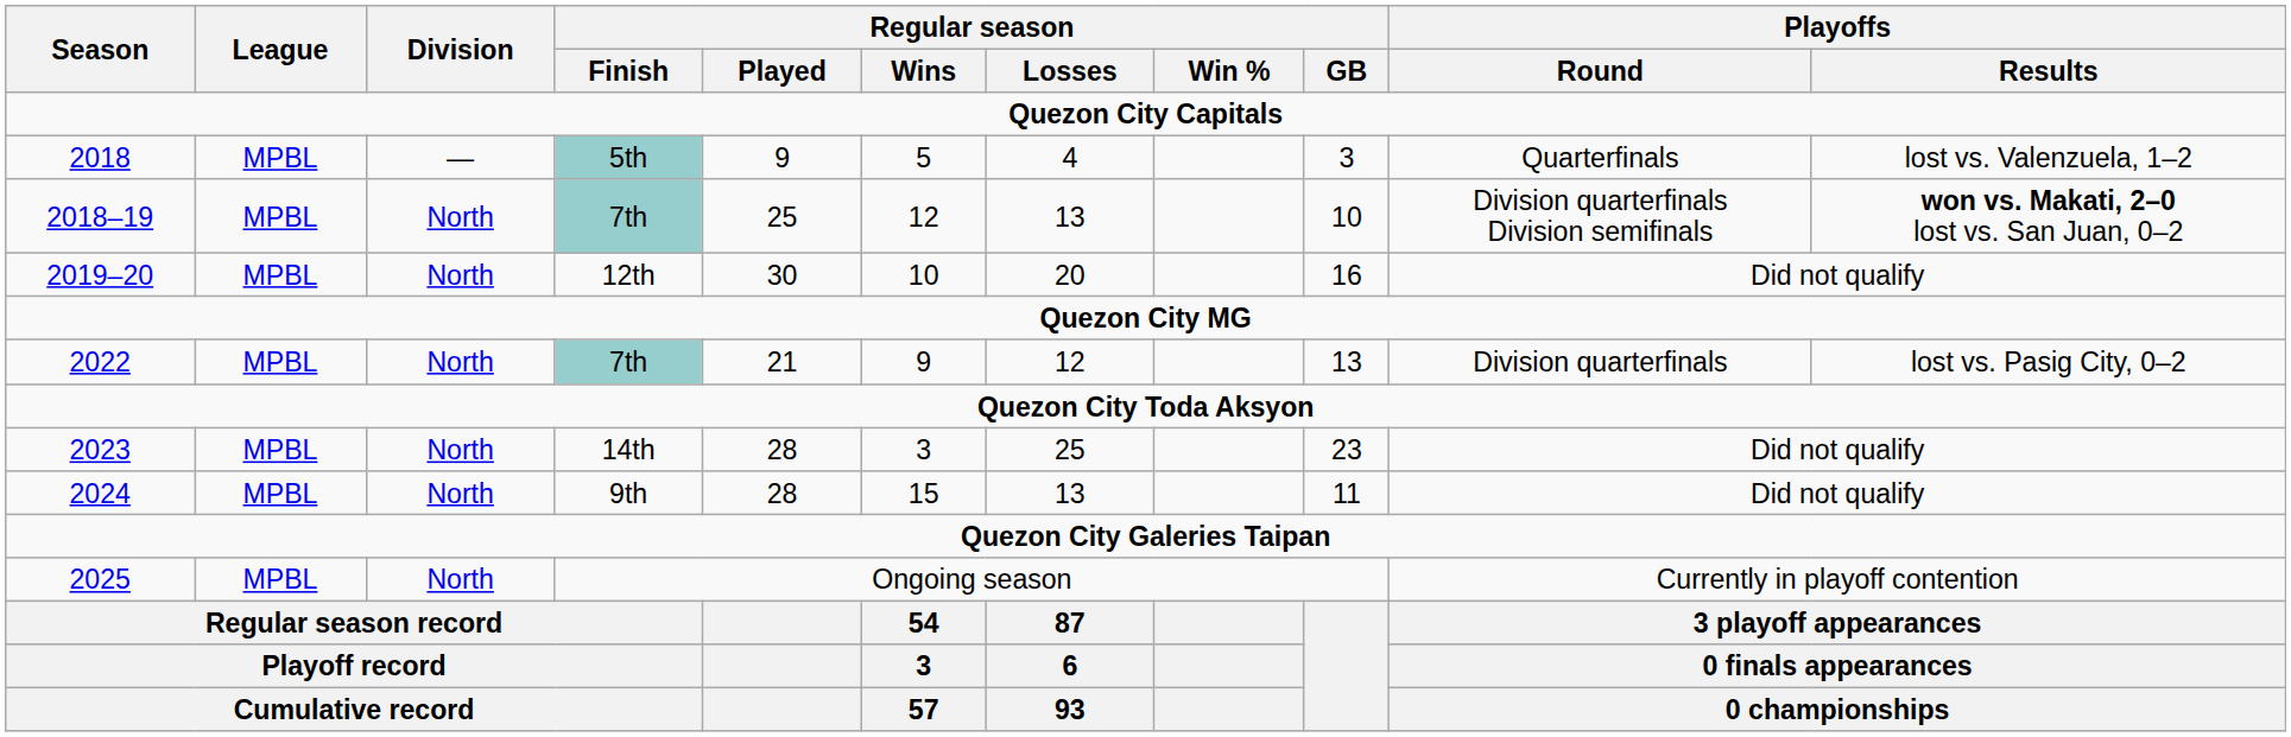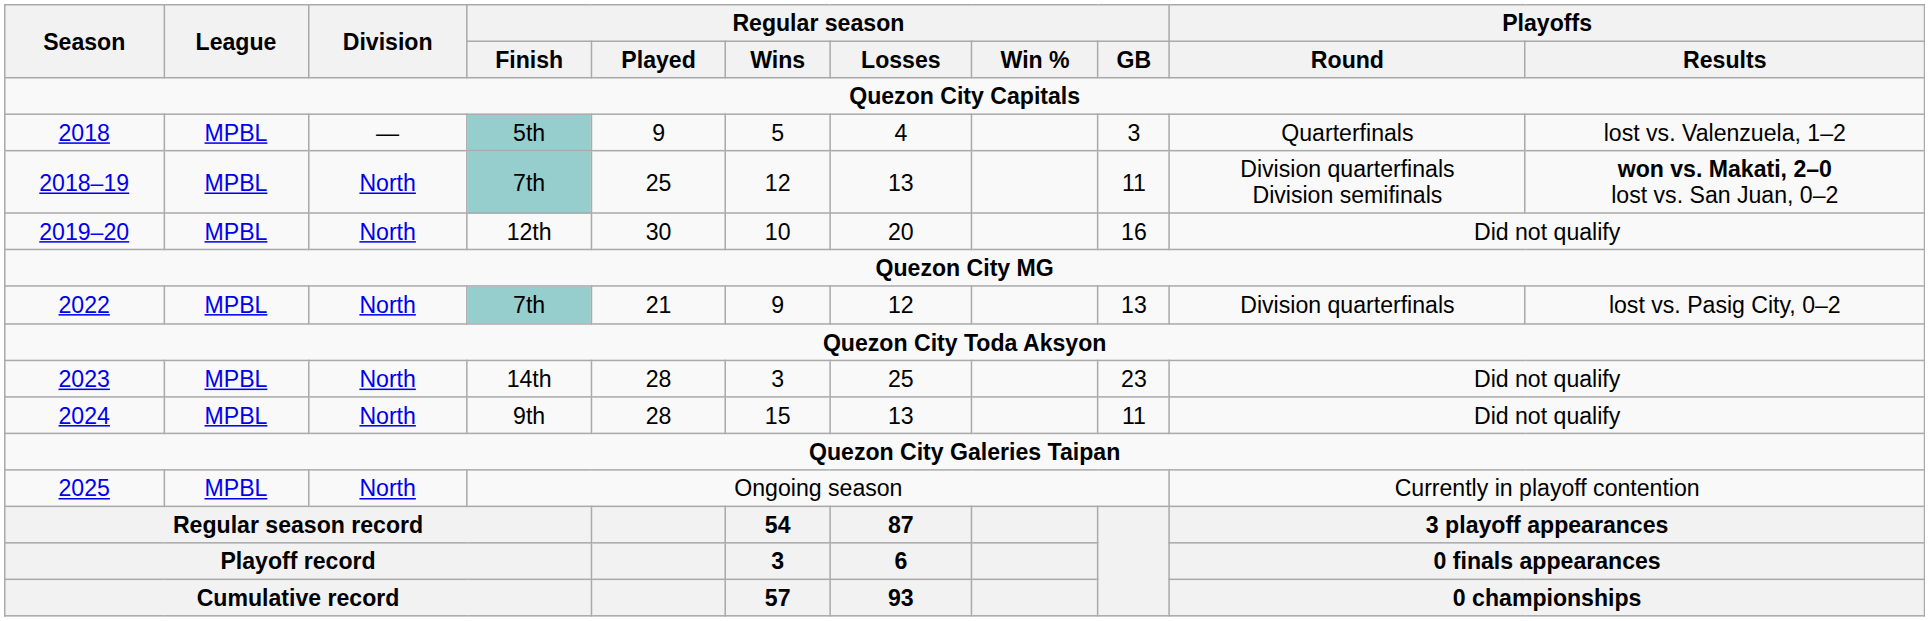2018–19 / 7th | Regular season / GB: 10 -> 11
